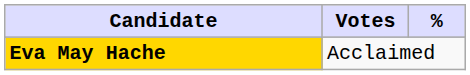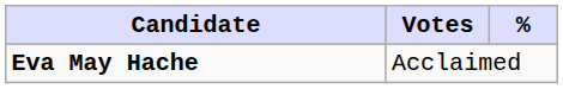Eva May Hache | Candidate: gold background -> no background
